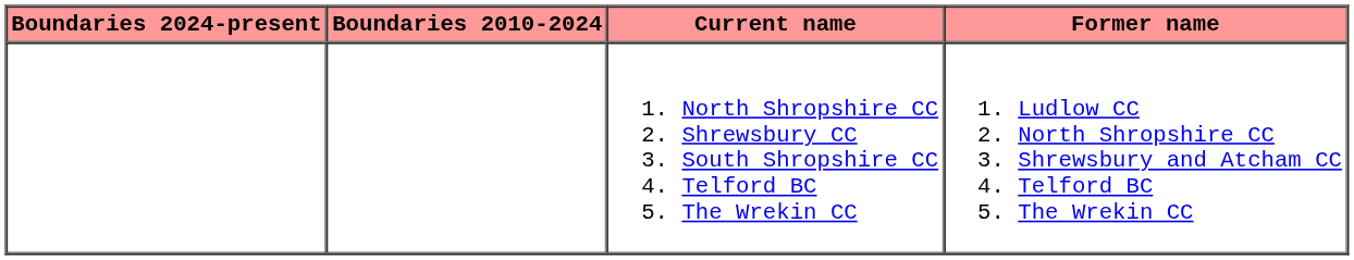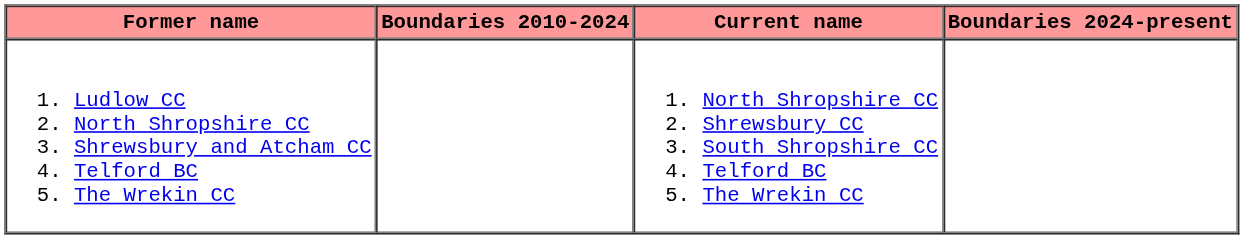columns swapped: Former name <-> Boundaries 2024-present
